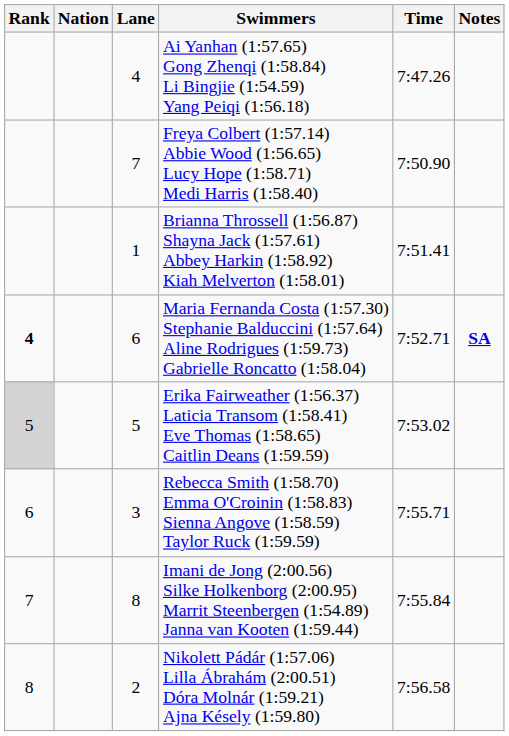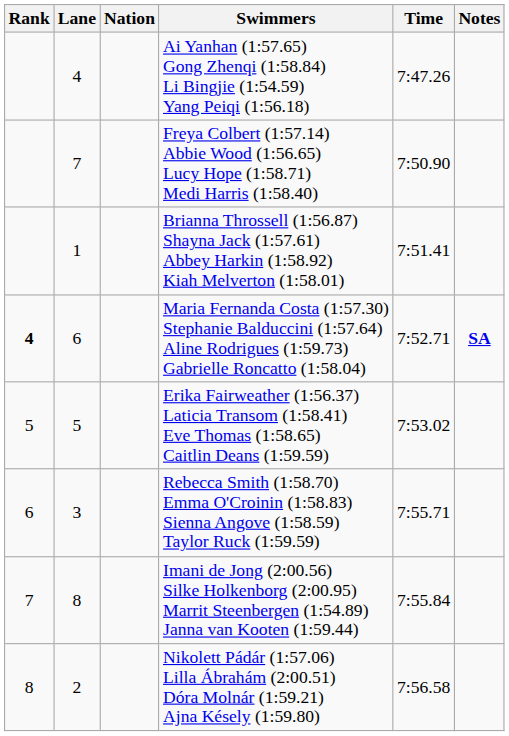columns swapped: Lane <-> Nation
row 6 | Rank: lightgrey background -> no background
